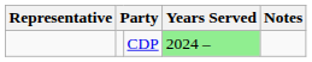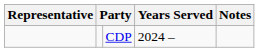CDP | Years Served: lightgreen background -> no background
